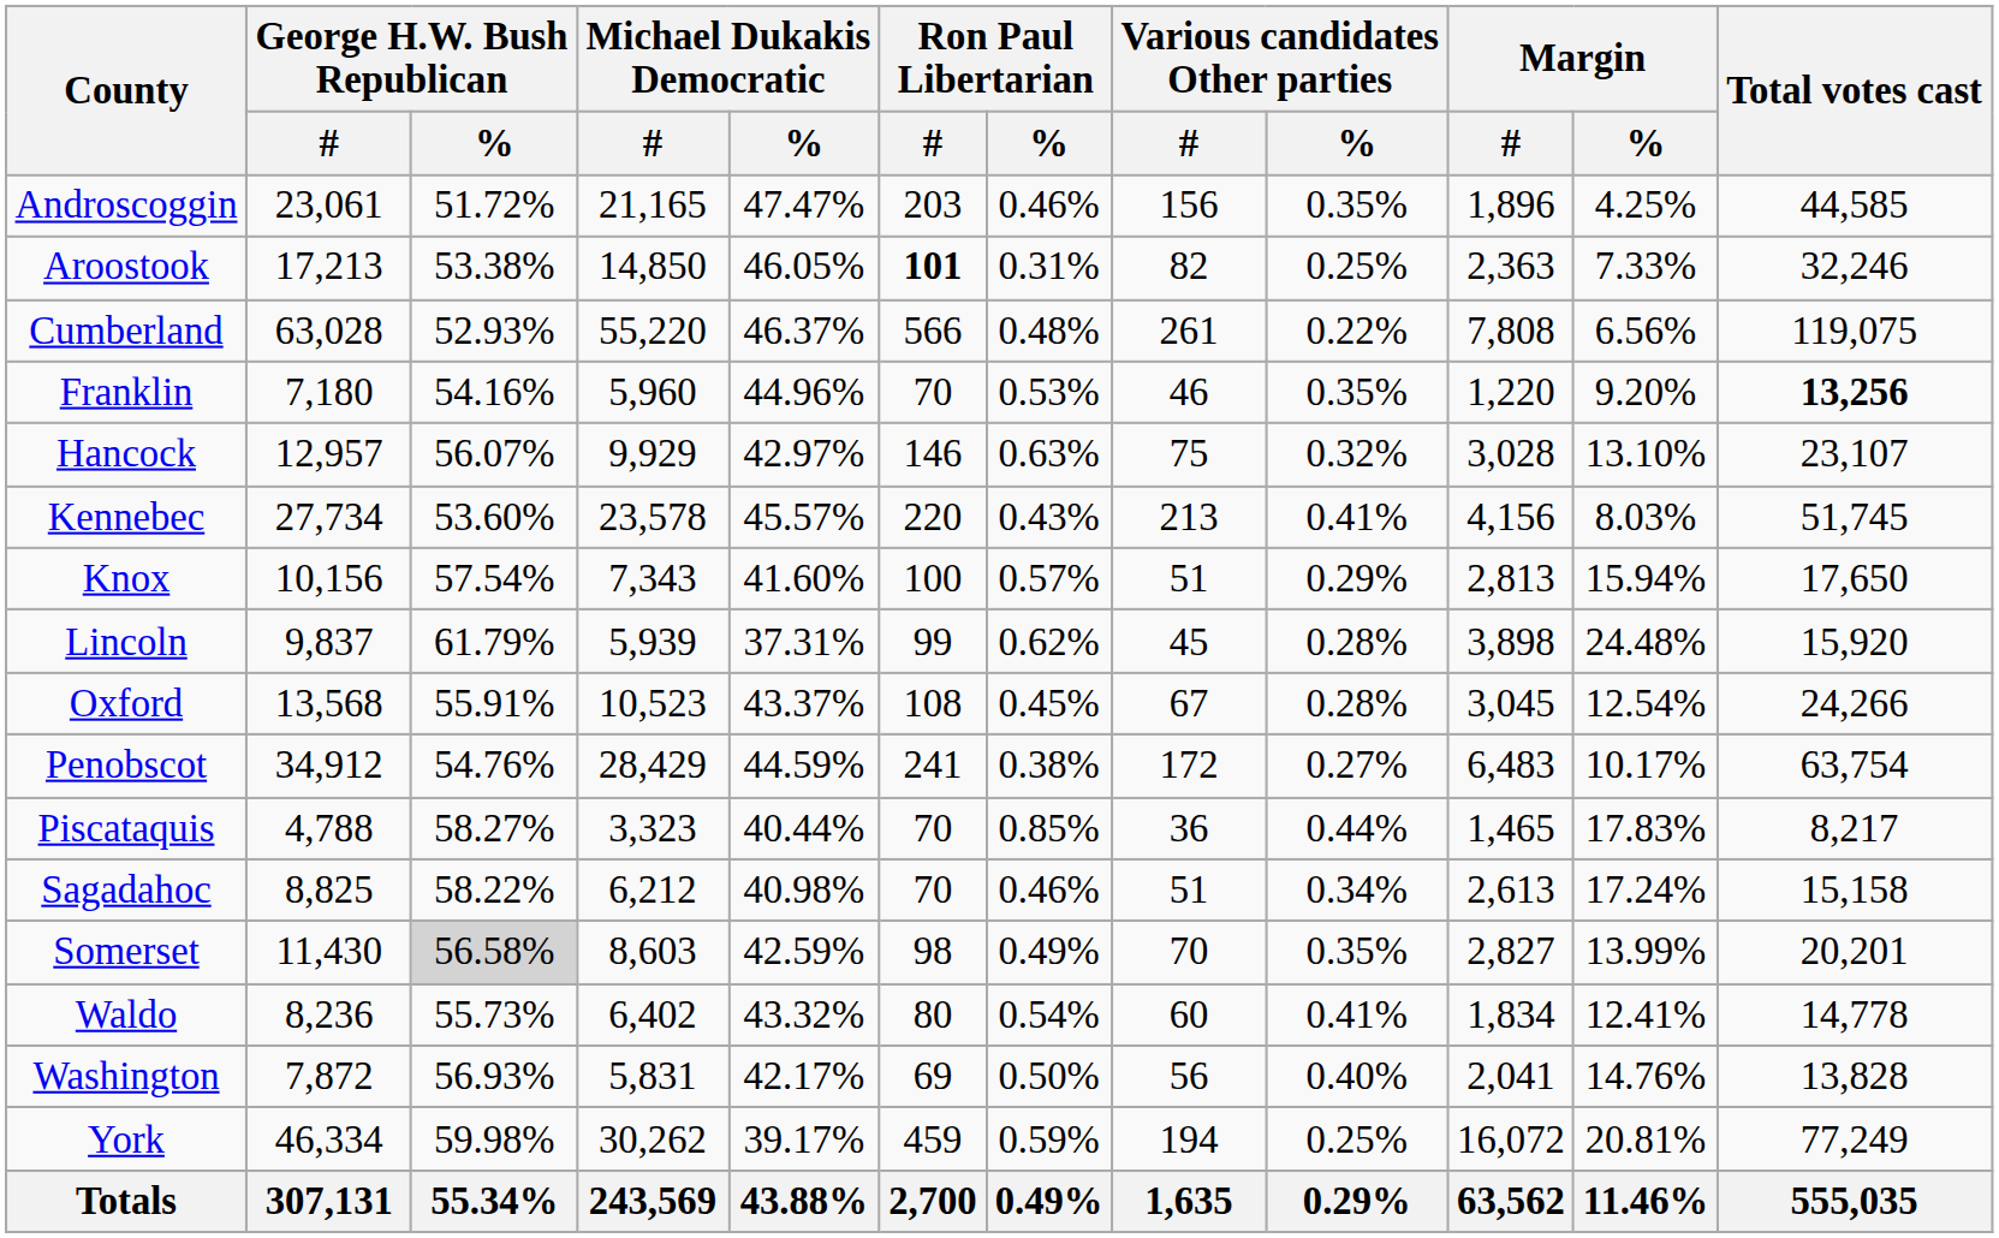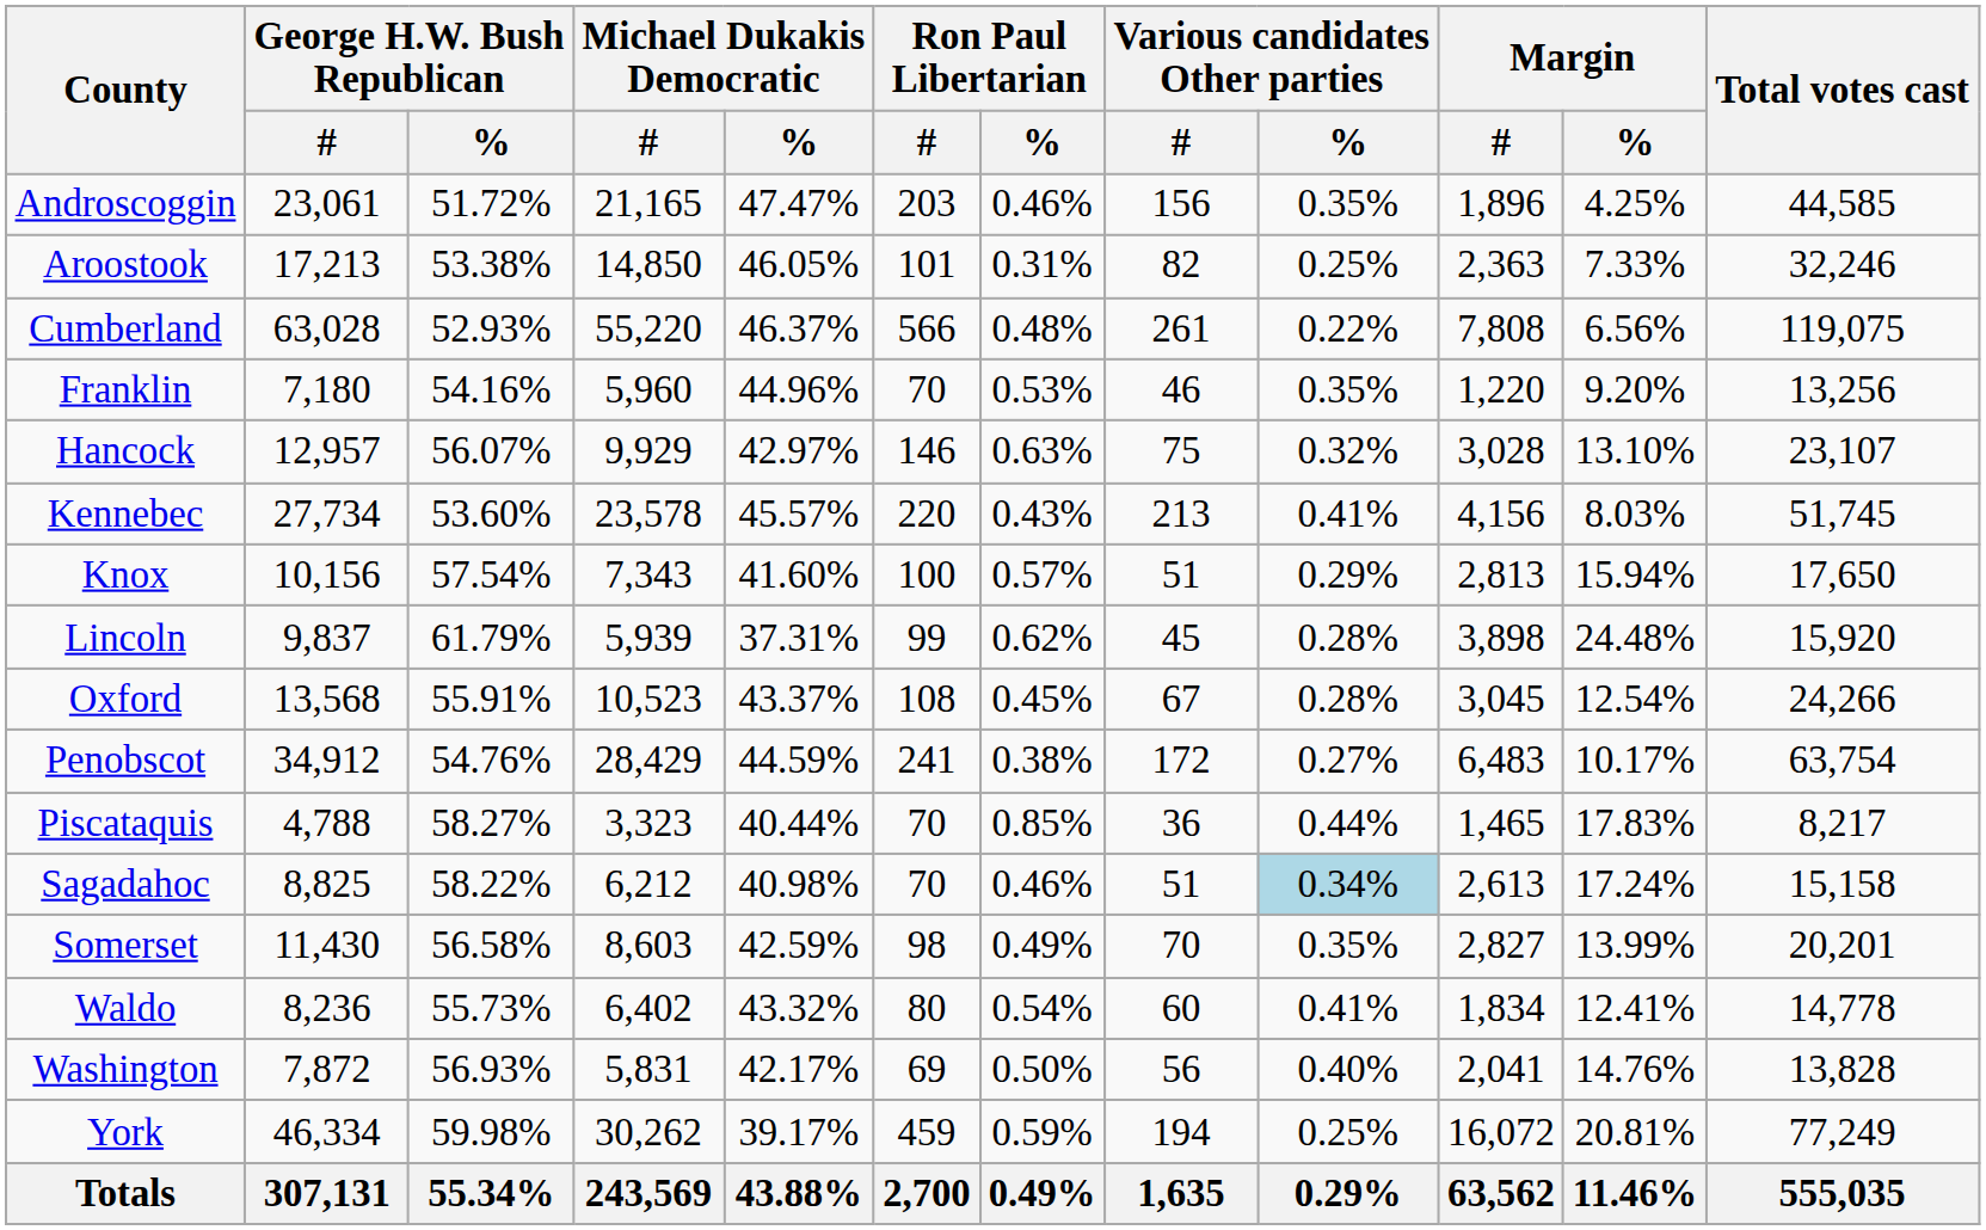Aroostook | Ron Paul Libertarian / #: bold -> normal
Franklin | Total votes cast: bold -> normal
Sagadahoc | Various candidates Other parties / %: no background -> lightblue background
Somerset | George H.W. Bush Republican / %: lightgrey background -> no background
